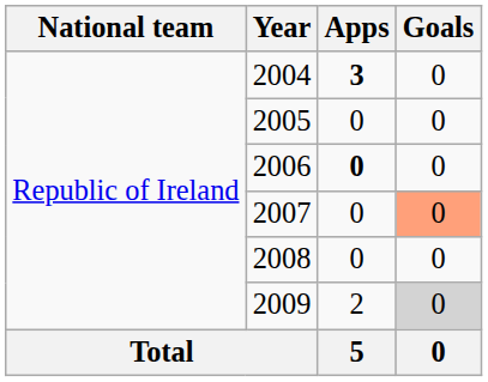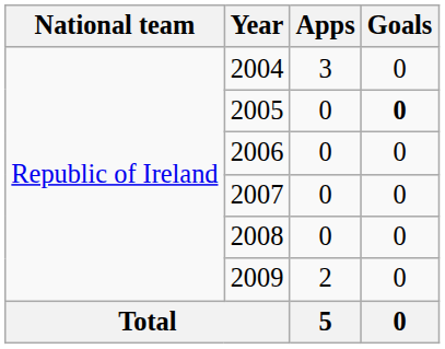2004 | Apps: bold -> normal
2005 | Goals: normal -> bold
2006 | Apps: bold -> normal
2007 | Goals: lightsalmon background -> no background
2009 | Goals: lightgrey background -> no background
